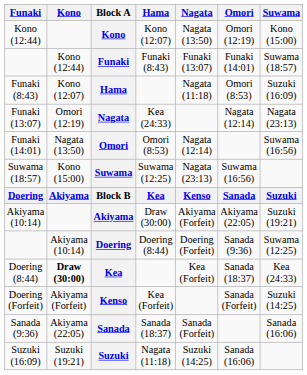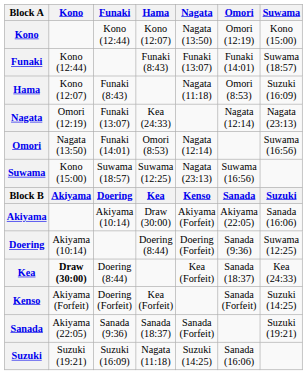columns swapped: Block A <-> Funaki
row 9 | Suwama: Suzuki (19:21) -> Sanada (16:06)
row 13 | Suwama: Sanada (16:06) -> Suzuki (19:21)
